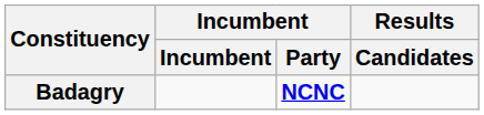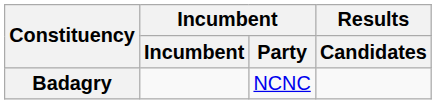Badagry | Incumbent / Party: bold -> normal
